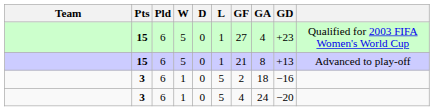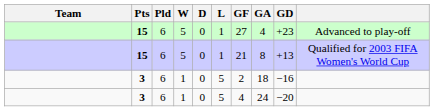row 2 | column 10: Qualified for 2003 FIFA Women's World Cup -> Advanced to play-off
row 3 | column 10: Advanced to play-off -> Qualified for 2003 FIFA Women's World Cup
